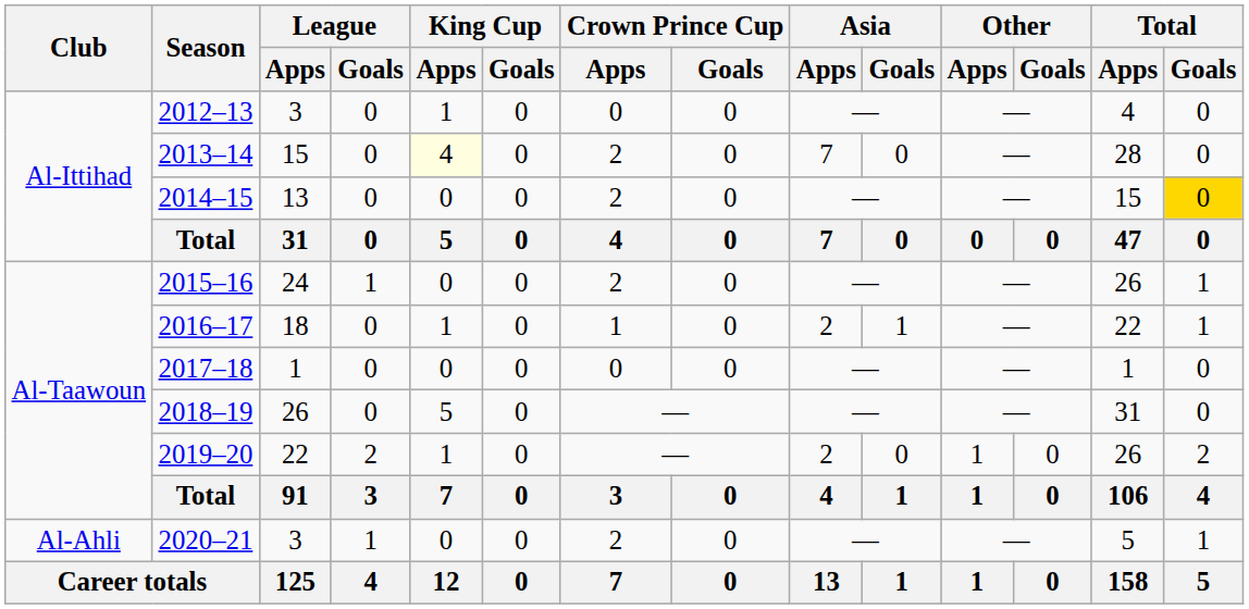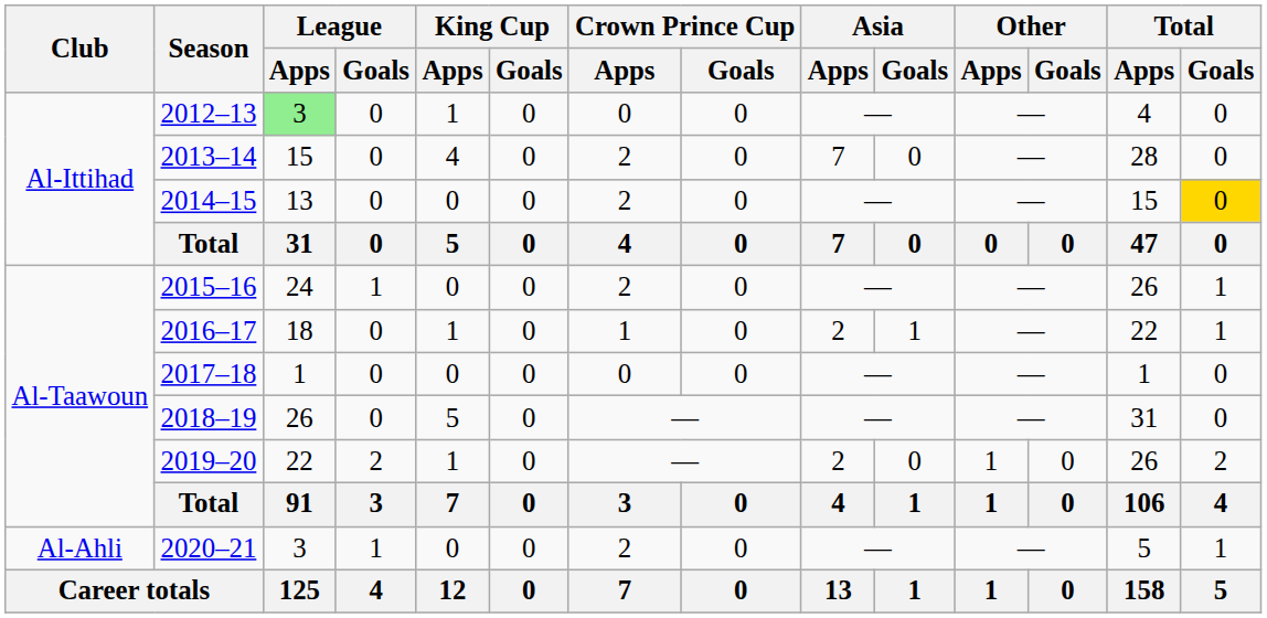2012–13 | League / Apps: no background -> lightgreen background
2013–14 | King Cup / Apps: lightyellow background -> no background
